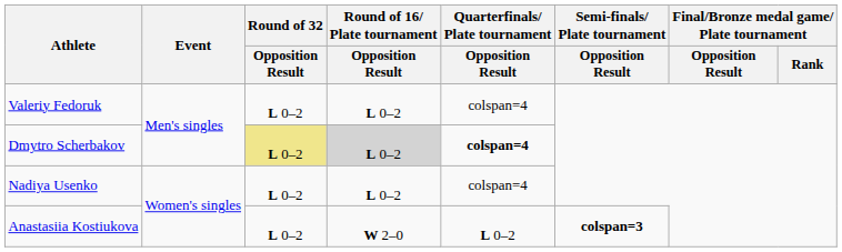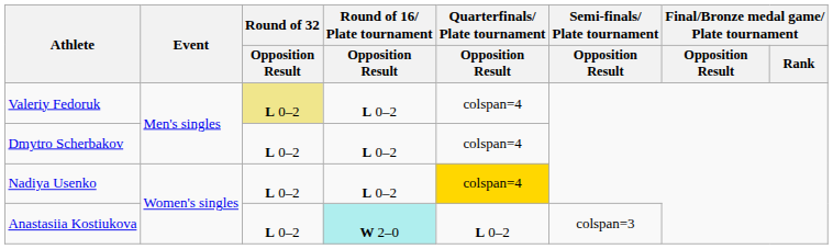Valeriy Fedoruk | Round of 32 / Opposition Result: no background -> khaki background
Dmytro Scherbakov | Round of 32 / Opposition Result: khaki background -> no background
Dmytro Scherbakov | Round of 16/ Plate tournament / Opposition Result: lightgrey background -> no background
Dmytro Scherbakov | Quarterfinals/ Plate tournament / Opposition Result: bold -> normal
Nadiya Usenko | Quarterfinals/ Plate tournament / Opposition Result: no background -> gold background
Anastasiia Kostiukova | Round of 16/ Plate tournament / Opposition Result: no background -> paleturquoise background
Anastasiia Kostiukova | Semi-finals/ Plate tournament / Opposition Result: bold -> normal
